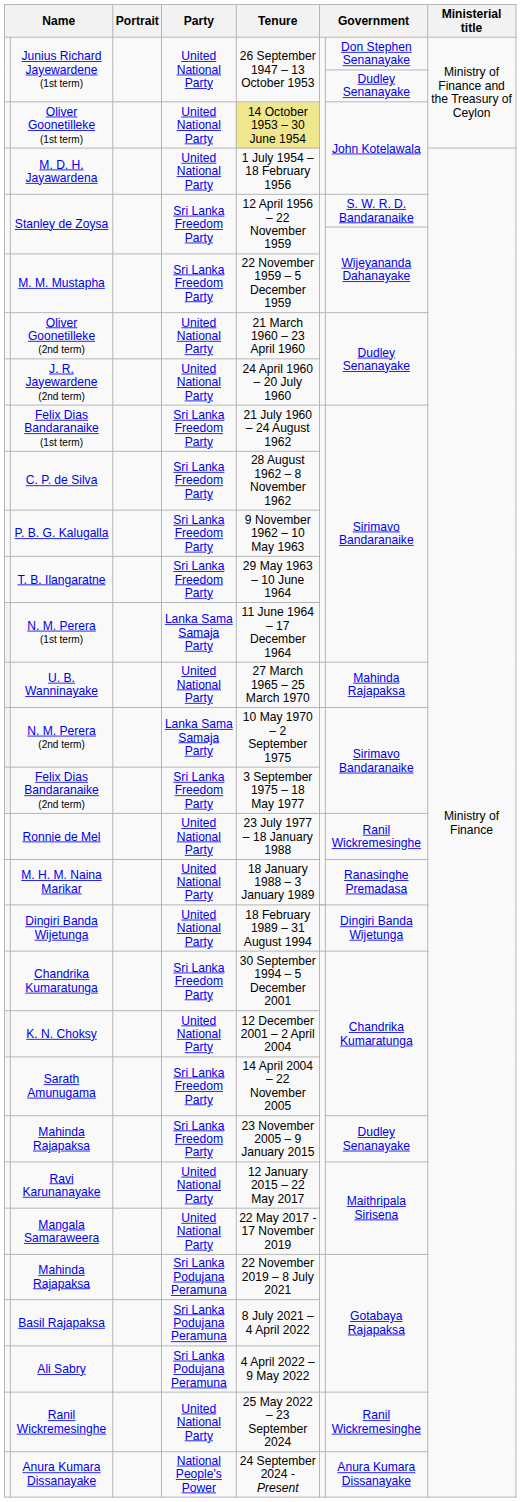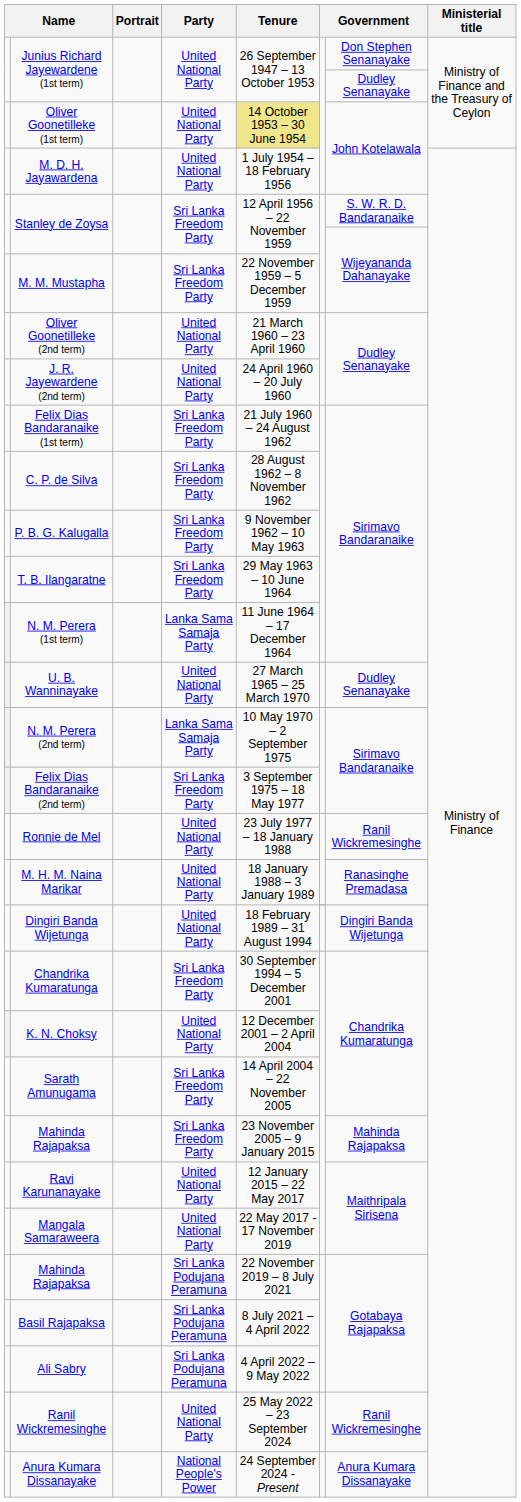U. B. Wanninayake | column 7: Mahinda Rajapaksa -> Dudley Senanayake
Mahinda Rajapaksa / Sri Lanka Freedom Party | column 7: Dudley Senanayake -> Mahinda Rajapaksa
